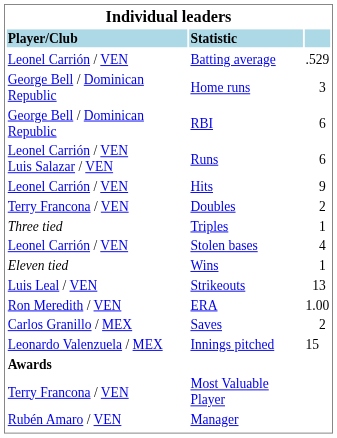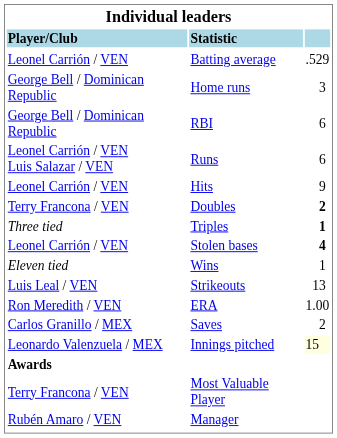Doubles | column 3: normal -> bold
Triples | column 3: normal -> bold
Stolen bases | column 3: normal -> bold
Innings pitched | column 3: no background -> lightyellow background
